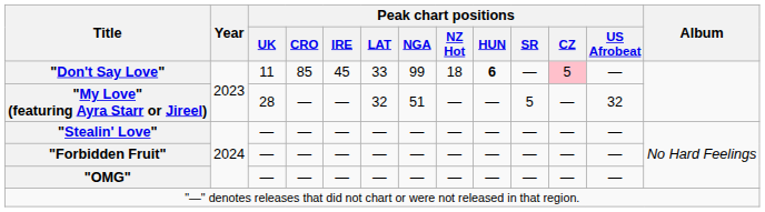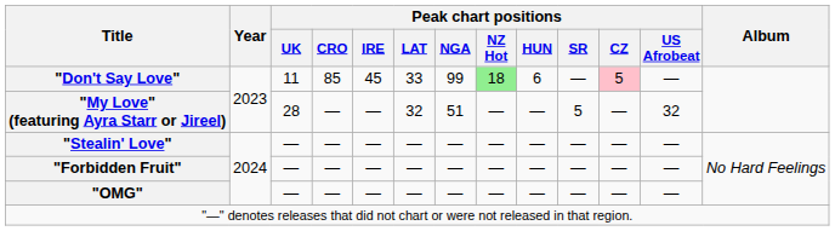"Don't Say Love" | Peak chart positions / NZ Hot: no background -> lightgreen background
"Don't Say Love" | Peak chart positions / HUN: bold -> normal
